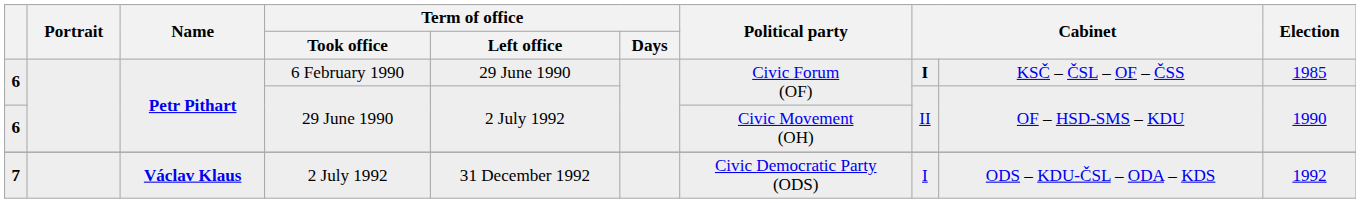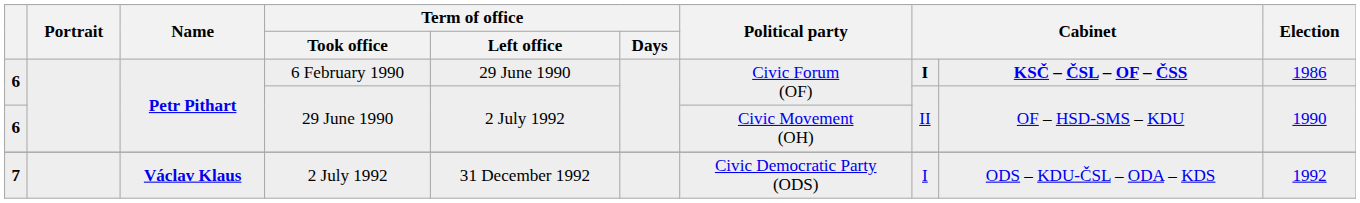6 February 1990 | column 9: normal -> bold
6 February 1990 | Election: 1985 -> 1986
